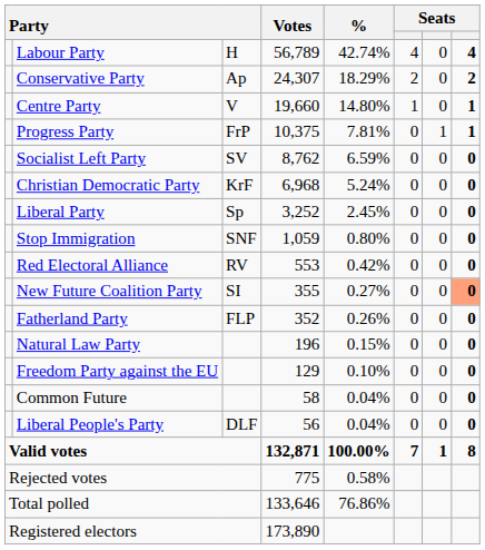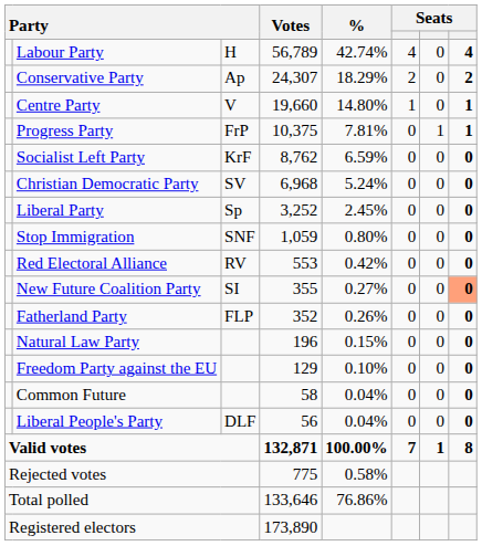Socialist Left Party | column 3: SV -> KrF
Christian Democratic Party | column 3: KrF -> SV
